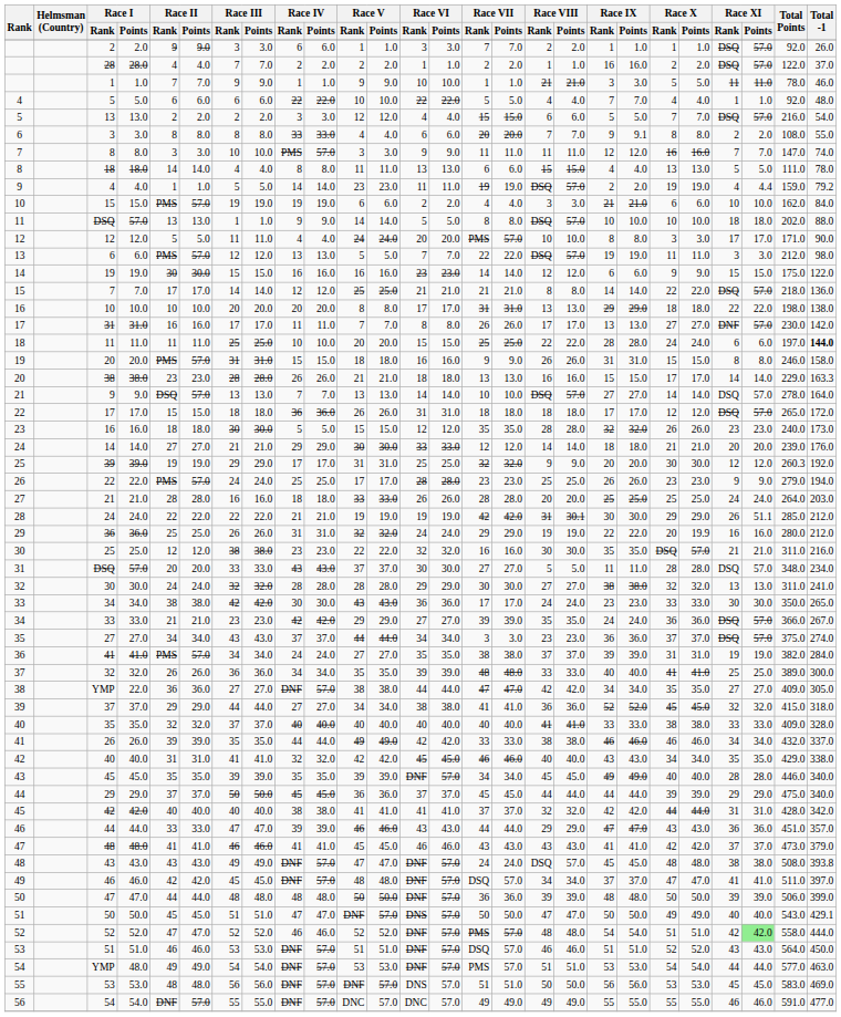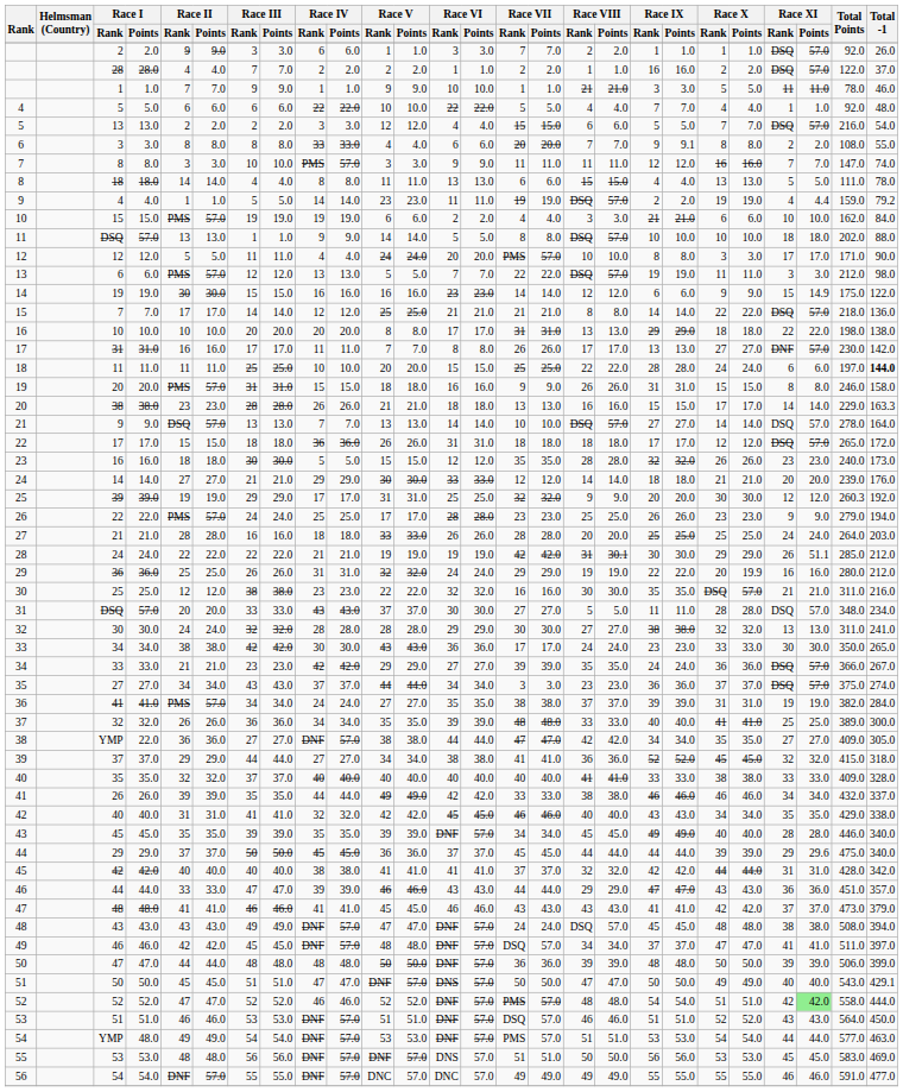row 16 | Race XI / Points: 15.0 -> 14.9
row 46 | Race XI / Points: 29.0 -> 29.6
row 50 | Total -1: 393.8 -> 394.0
